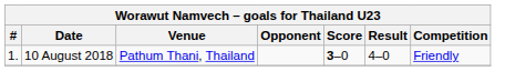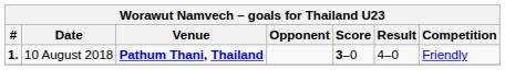10 August 2018 | #: normal -> bold
10 August 2018 | Venue: normal -> bold
